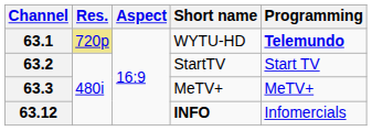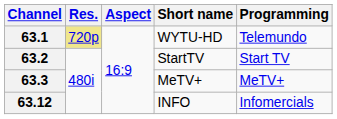63.1 | Programming: bold -> normal
63.12 | Short name: bold -> normal
